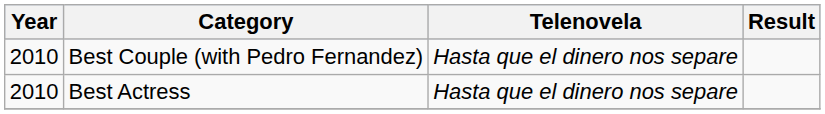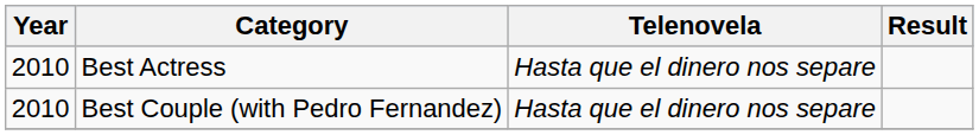rows swapped: Best Actress <-> Best Couple (with Pedro Fernandez)
